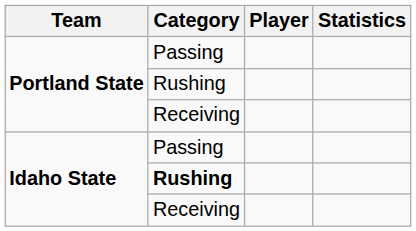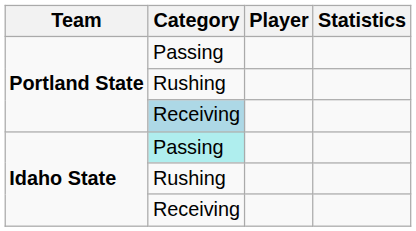Portland State / Receiving | Category: no background -> lightblue background
Idaho State / Passing | Category: no background -> paleturquoise background
Idaho State / Rushing | Category: bold -> normal
